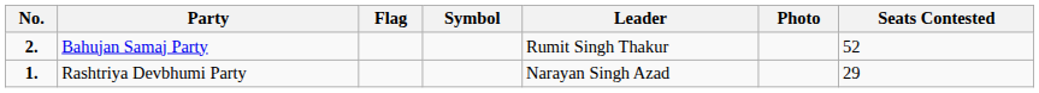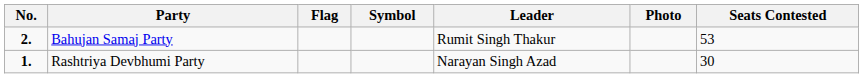Bahujan Samaj Party | Seats Contested: 52 -> 53
Rashtriya Devbhumi Party | Seats Contested: 29 -> 30
